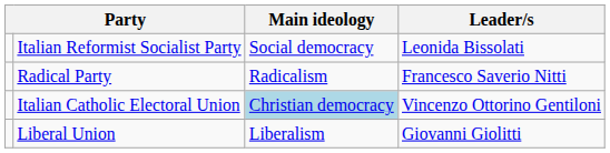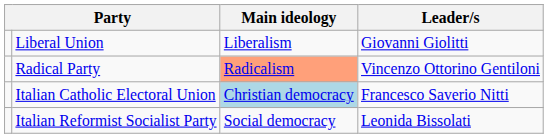rows swapped: Liberal Union <-> Italian Reformist Socialist Party
Radical Party | Main ideology: no background -> lightsalmon background
Radical Party | Leader/s: Francesco Saverio Nitti -> Vincenzo Ottorino Gentiloni
Italian Catholic Electoral Union | Leader/s: Vincenzo Ottorino Gentiloni -> Francesco Saverio Nitti
